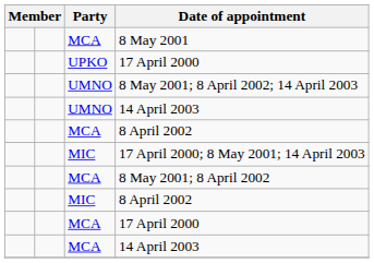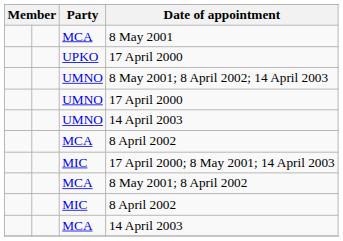+ row: UMNO | 17 April 2000
- row: MCA | 17 April 2000
